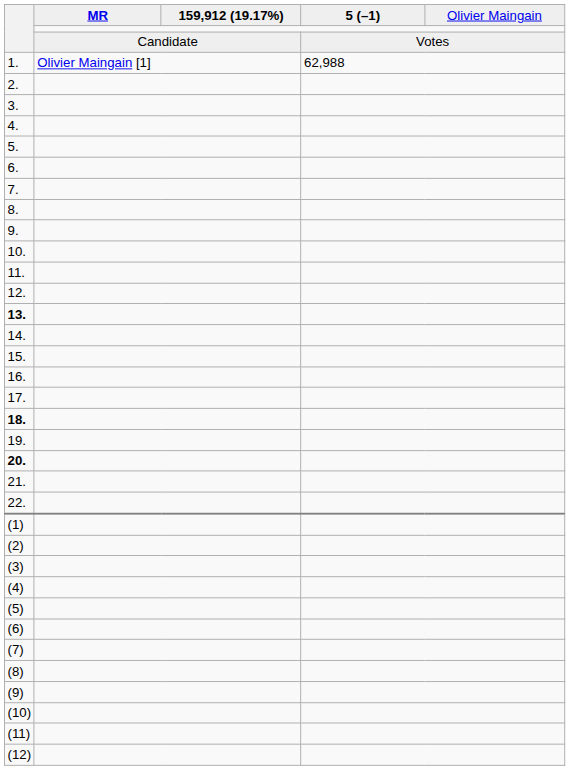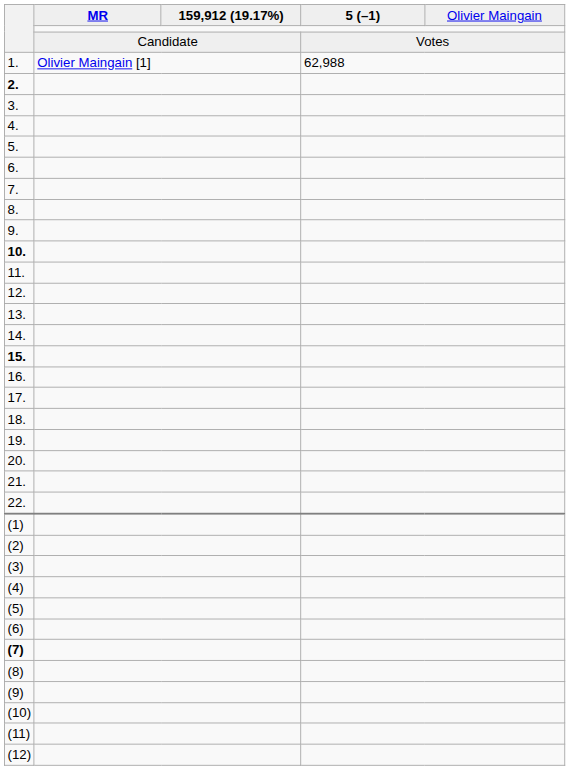2. | column 1: normal -> bold
10. | column 1: normal -> bold
13. | column 1: bold -> normal
15. | column 1: normal -> bold
18. | column 1: bold -> normal
20. | column 1: bold -> normal
(7) | column 1: normal -> bold
